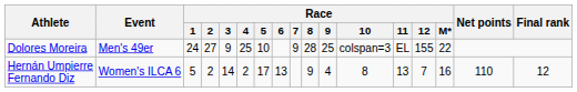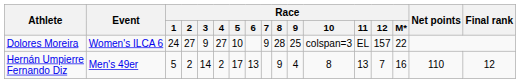Dolores Moreira | Event: Men's 49er -> Women's ILCA 6
Dolores Moreira | Race / 4: 25 -> 27
Dolores Moreira | Race / 12: 155 -> 157
Hernán Umpierre Fernando Diz | Event: Women's ILCA 6 -> Men's 49er
